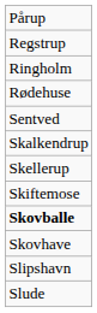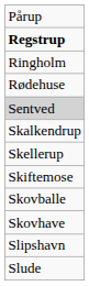row 2 | column 1: normal -> bold
row 5 | column 1: no background -> lightgrey background
row 9 | column 1: bold -> normal
